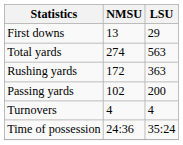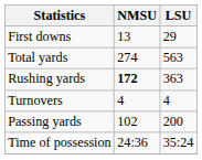Rushing yards | NMSU: normal -> bold
rows swapped: Passing yards <-> Turnovers
